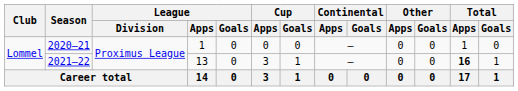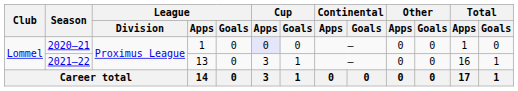2020–21 | Cup / Apps: no background -> lavender background
2021–22 | Total / Apps: bold -> normal
